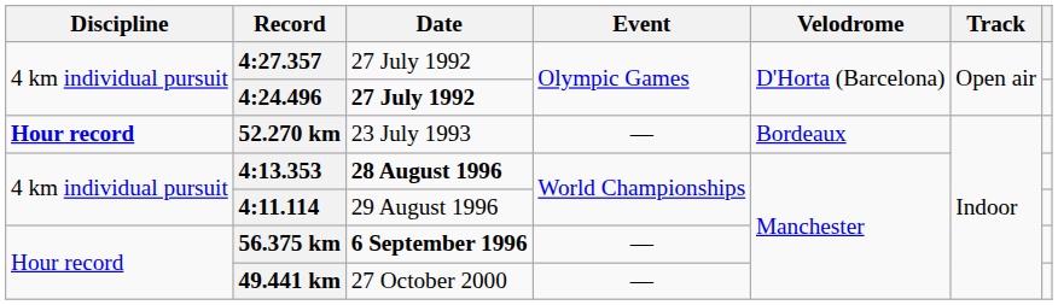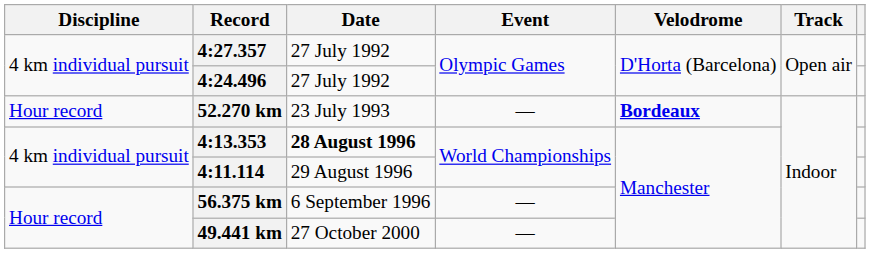4:24.496 | Date: bold -> normal
52.270 km | Discipline: bold -> normal
52.270 km | Velodrome: normal -> bold
56.375 km | Date: bold -> normal
